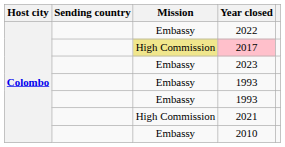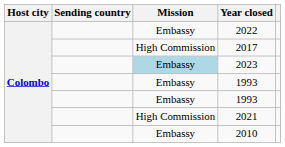2017 | Mission: khaki background -> no background
2017 | Year closed: pink background -> no background
2023 | Mission: no background -> lightblue background
